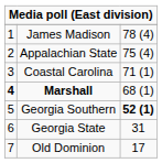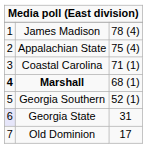Georgia Southern | column 3: bold -> normal
Georgia State | column 1: no background -> lavender background
